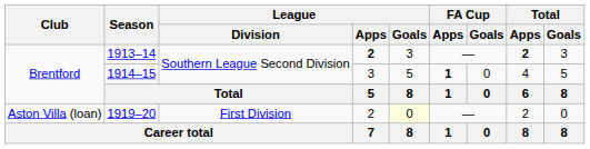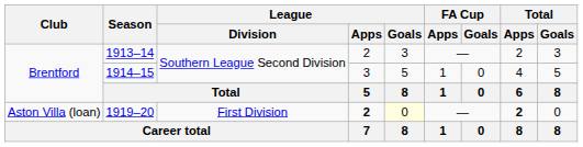1913–14 | League / Apps: bold -> normal
1913–14 | Total / Apps: bold -> normal
1914–15 | FA Cup / Apps: bold -> normal
1919–20 | League / Apps: normal -> bold
1919–20 | Total / Apps: normal -> bold
